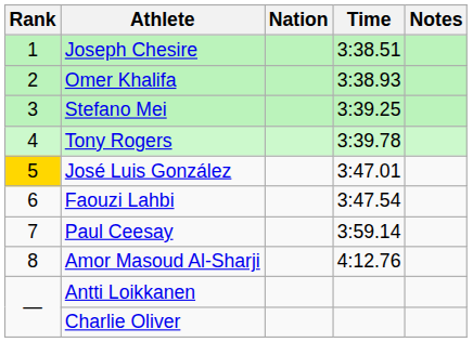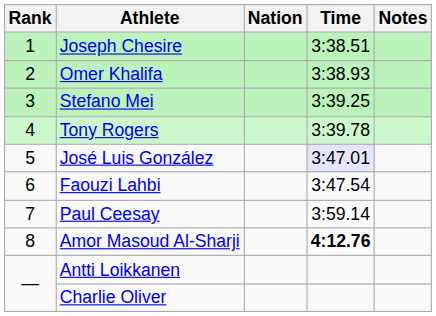José Luis González | Rank: gold background -> no background
José Luis González | Time: no background -> lavender background
Amor Masoud Al-Sharji | Time: normal -> bold
